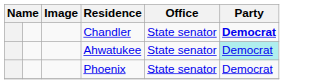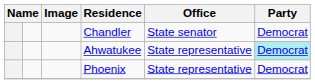Chandler | Party: bold -> normal
Ahwatukee | Office: State senator -> State representative
Phoenix | Office: State senator -> State representative
